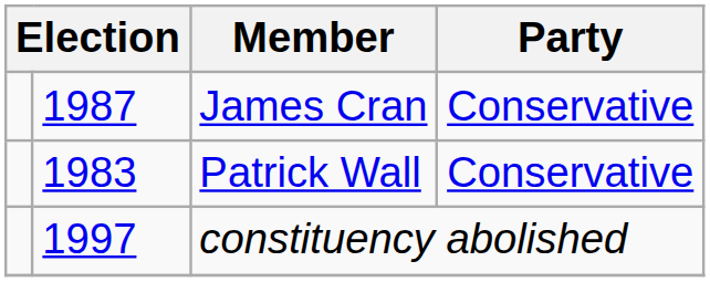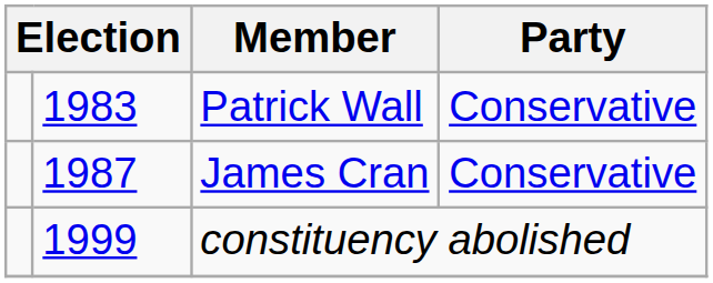rows swapped: Patrick Wall <-> James Cran
constituency abolished | column 2: 1997 -> 1999
